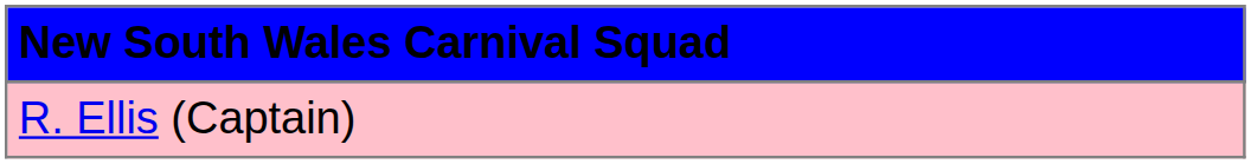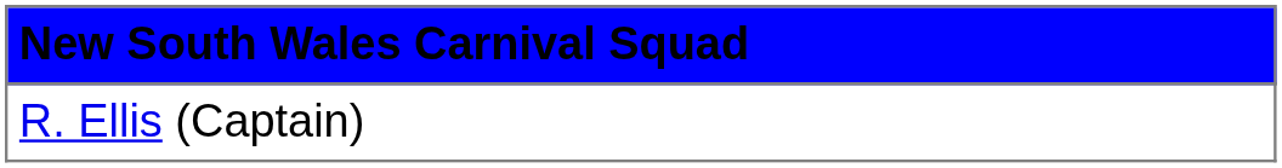R. Ellis (Captain) | column 1: pink background -> no background
